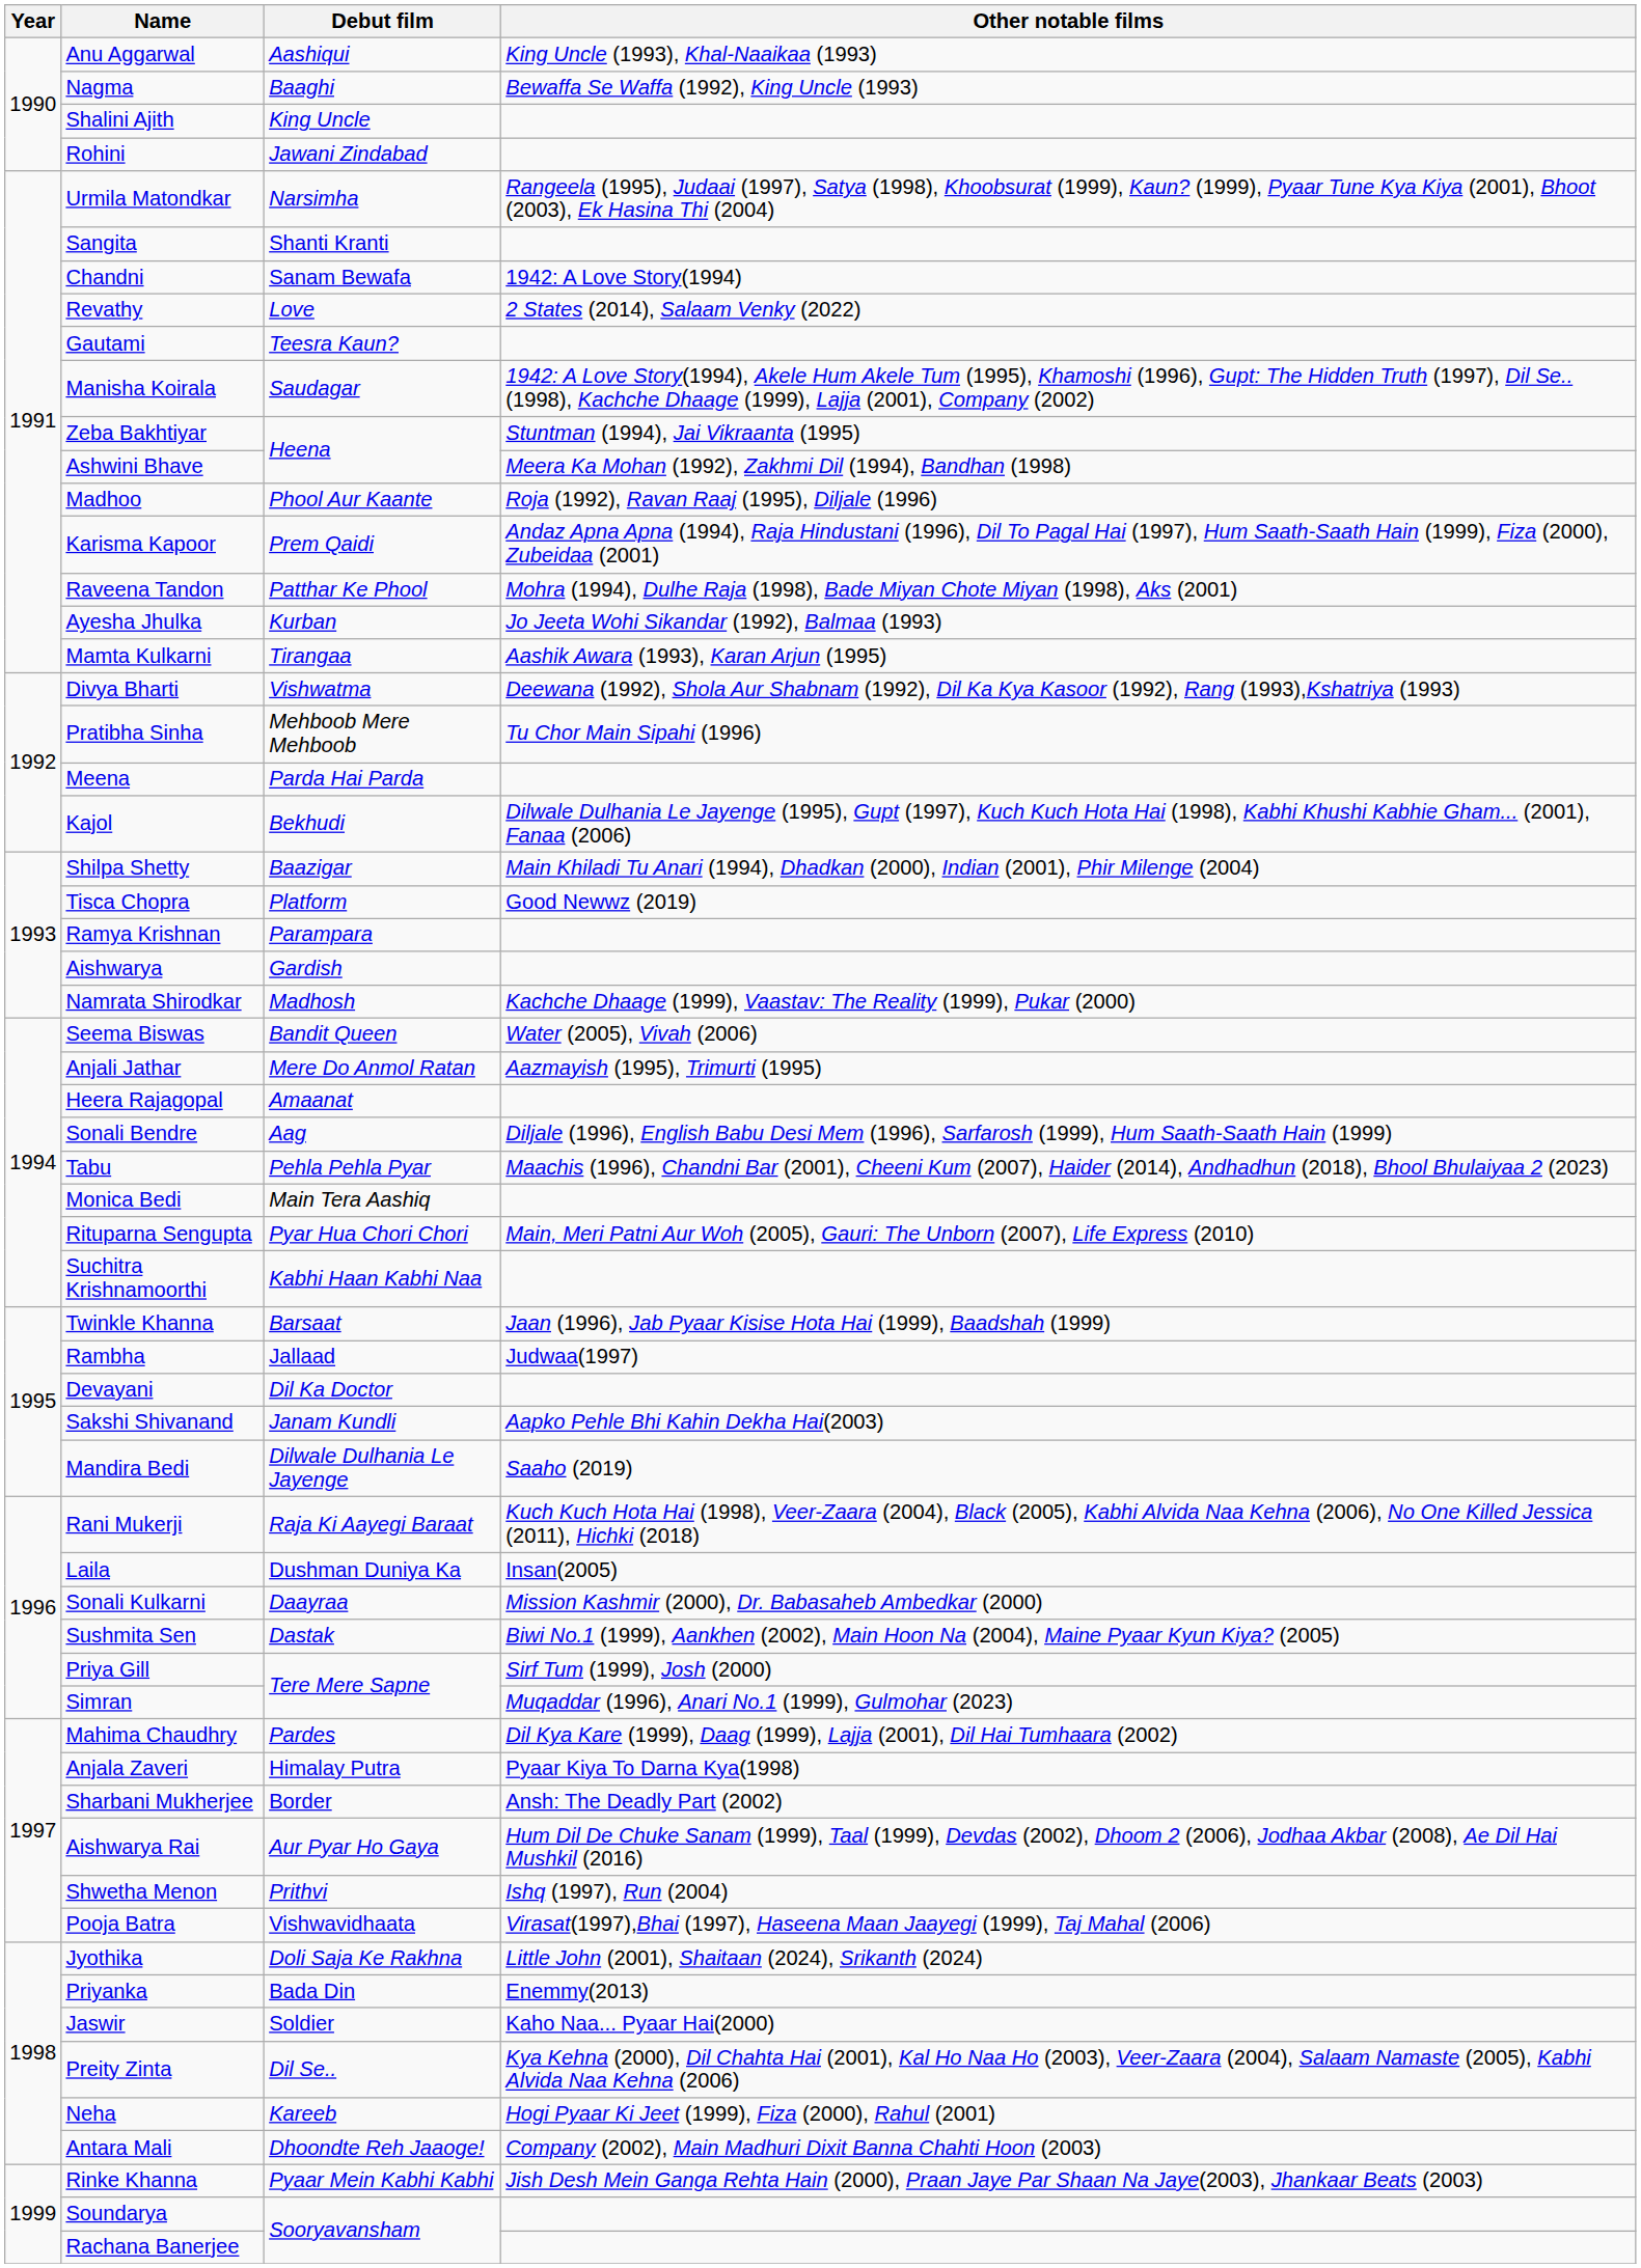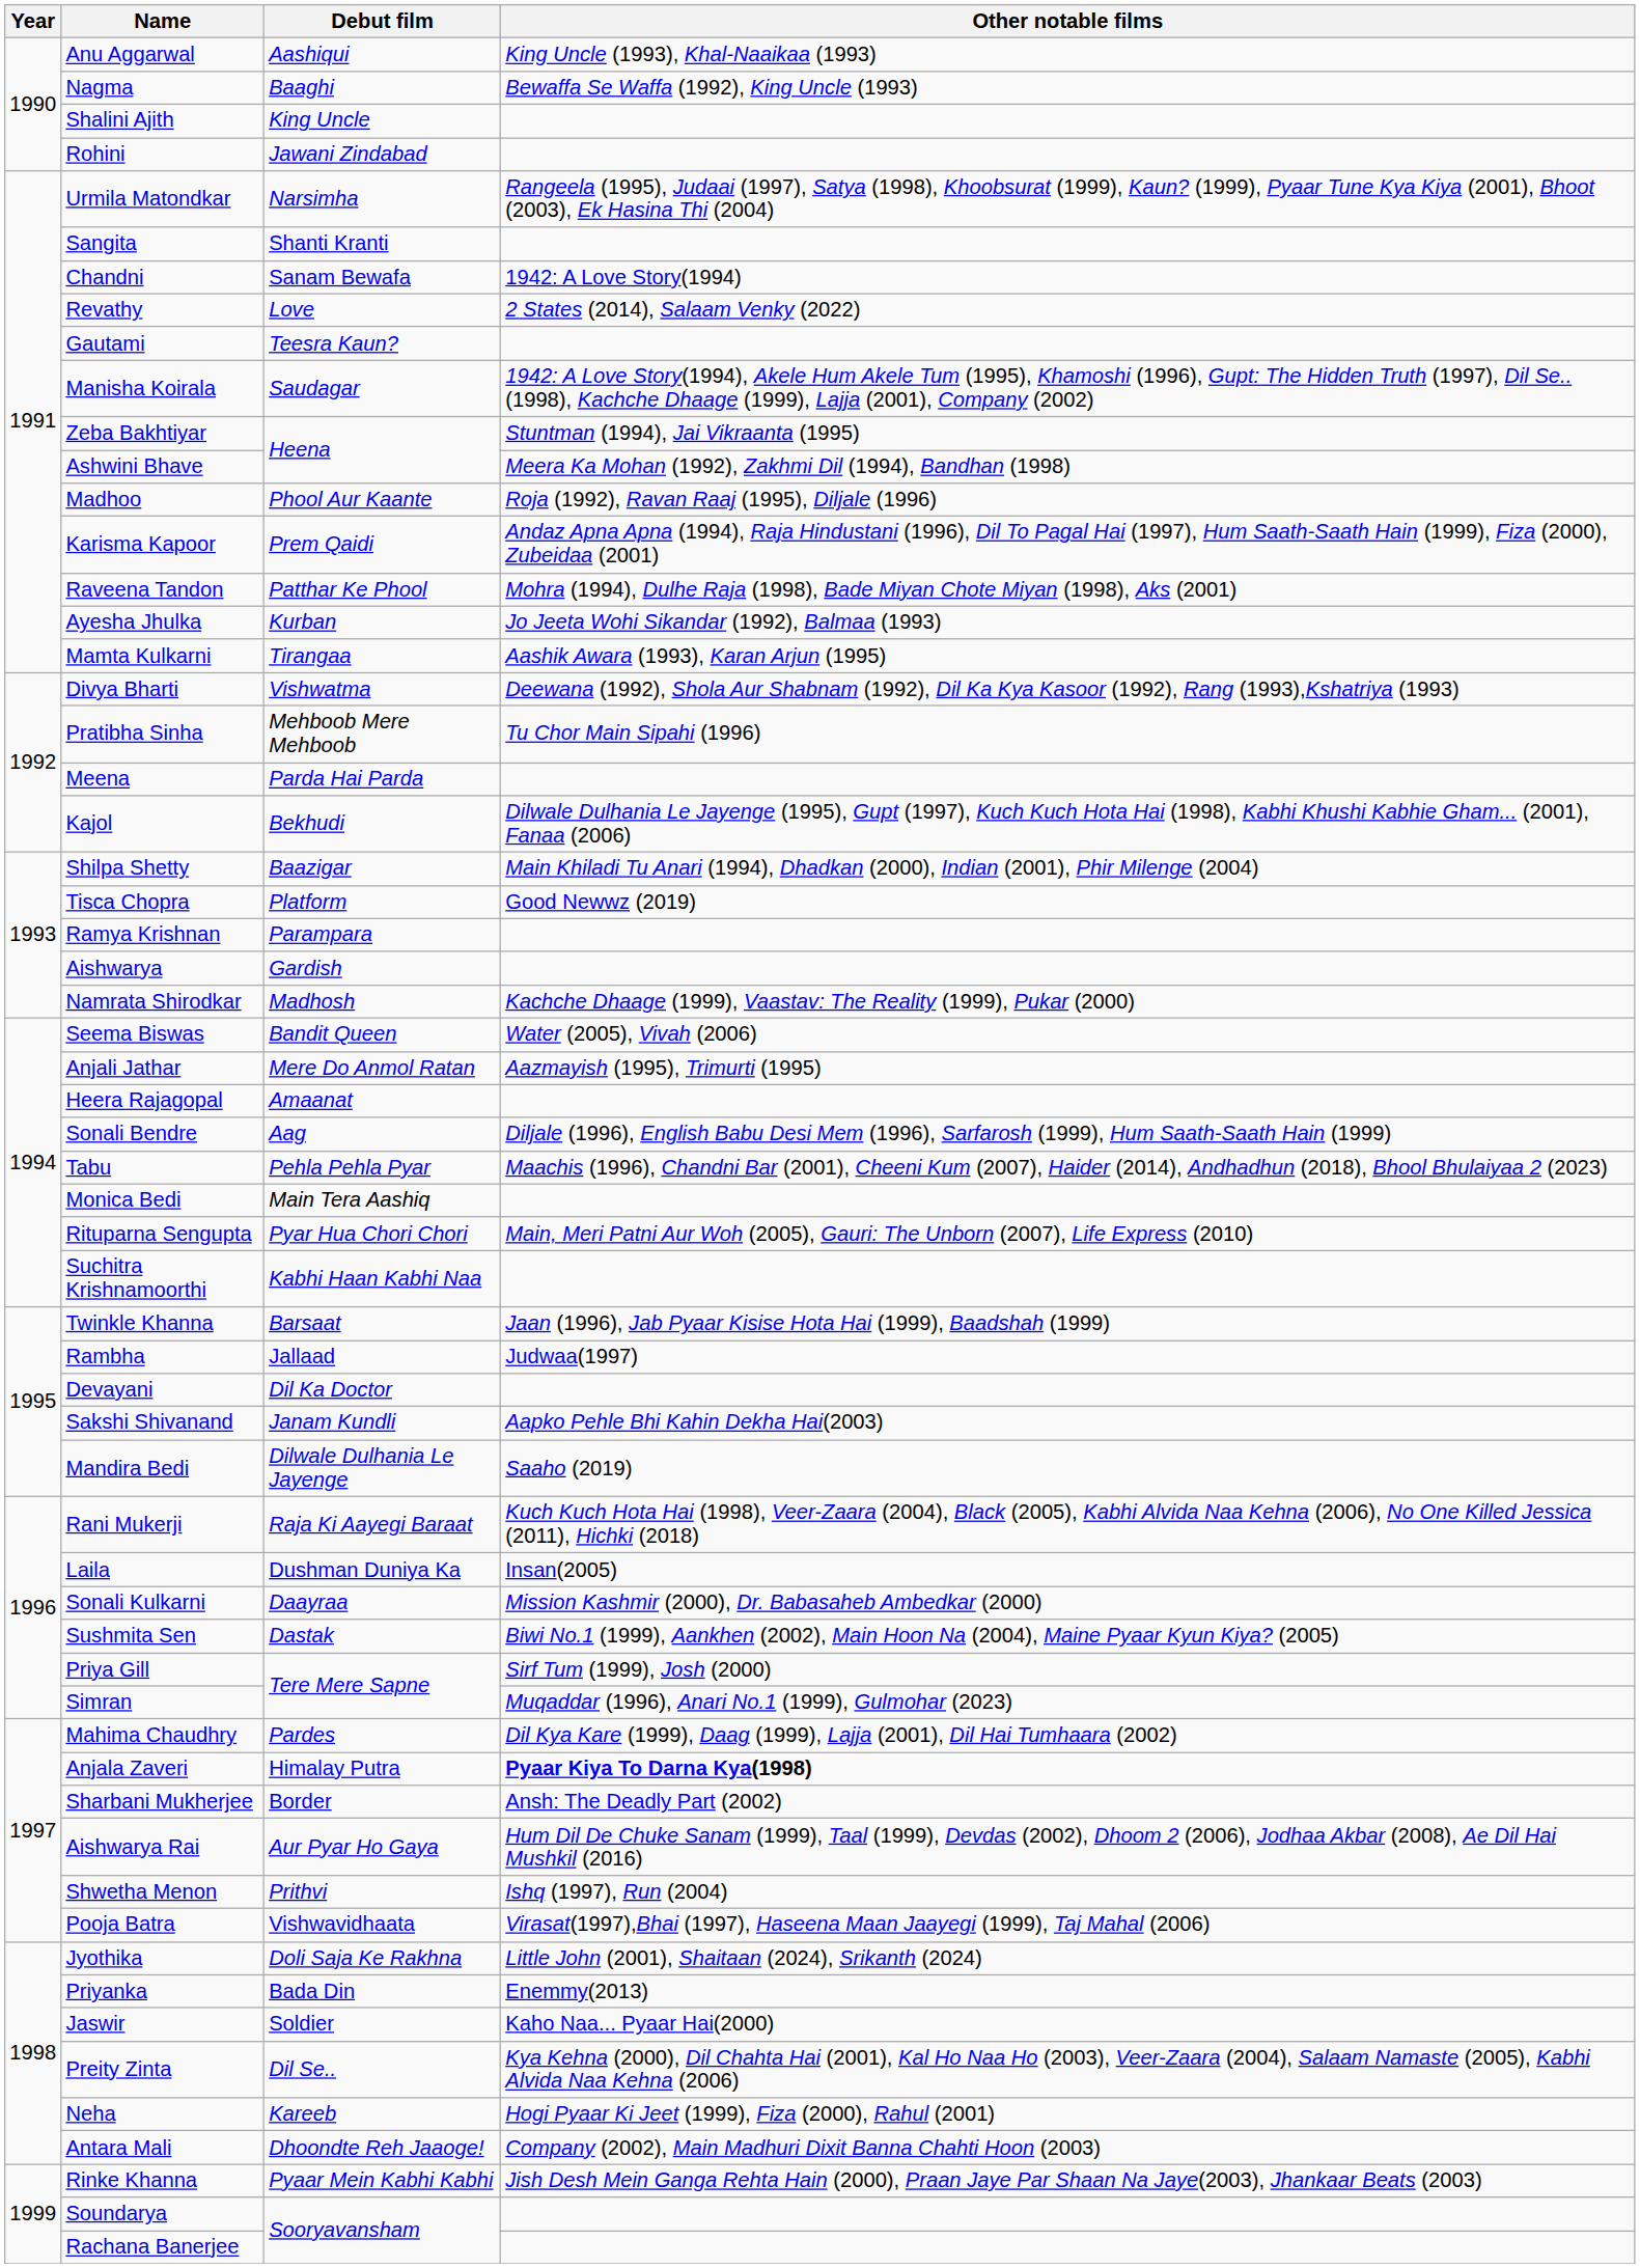Anjala Zaveri | Other notable films: normal -> bold
